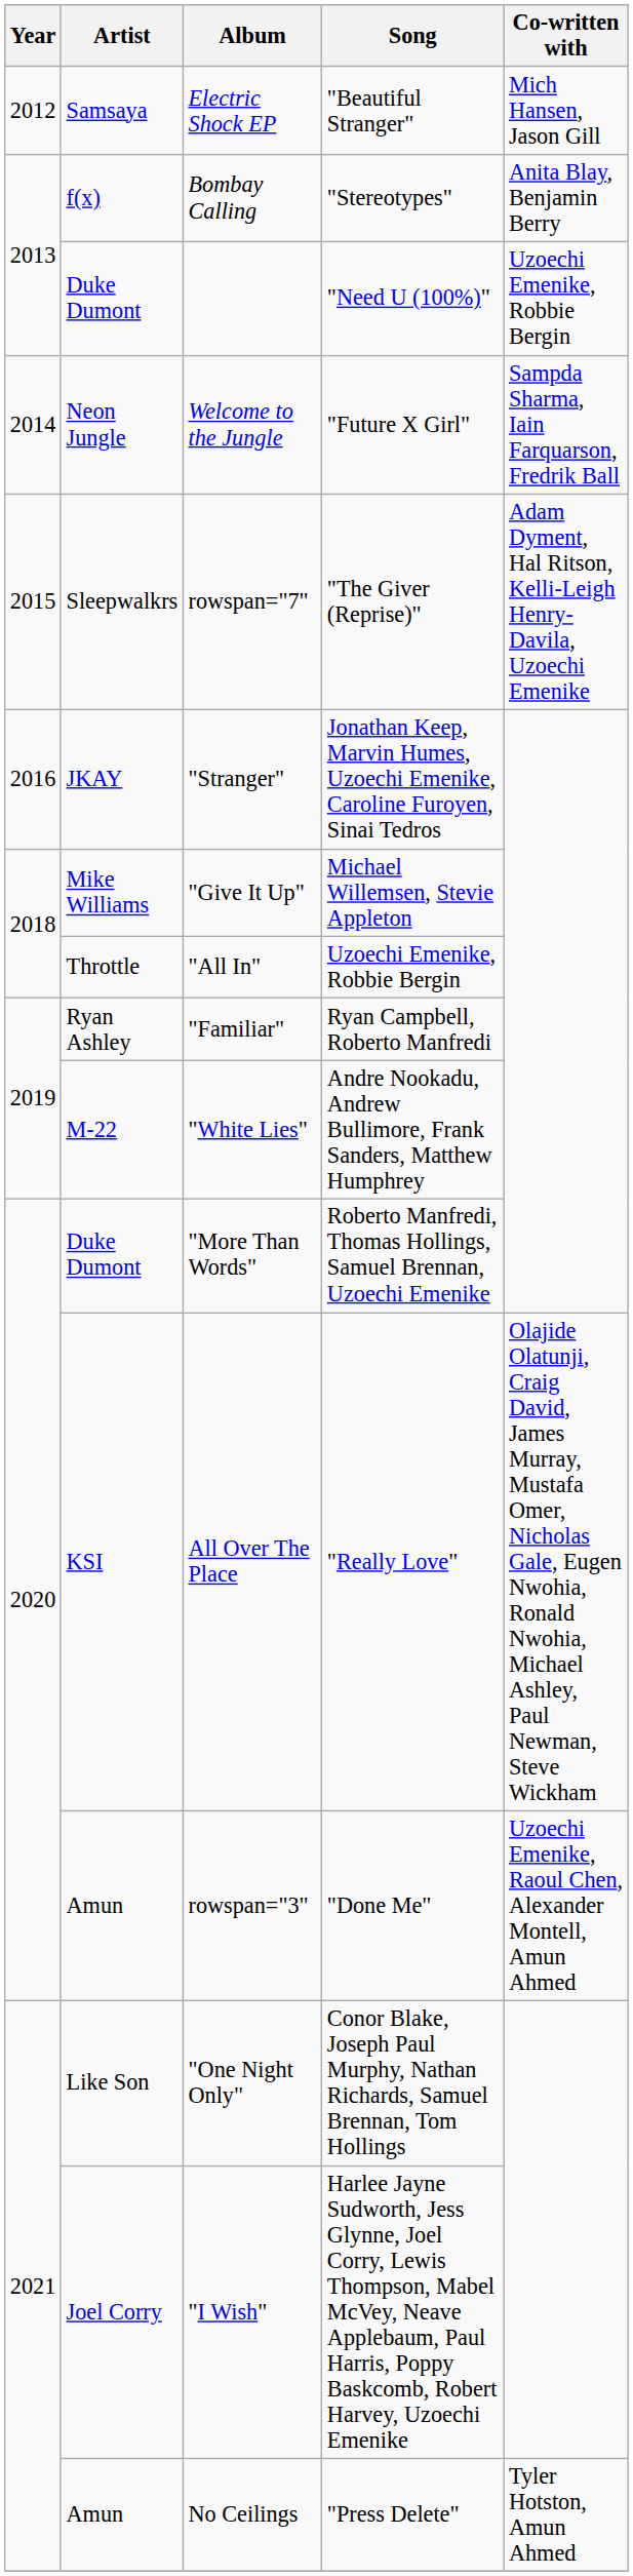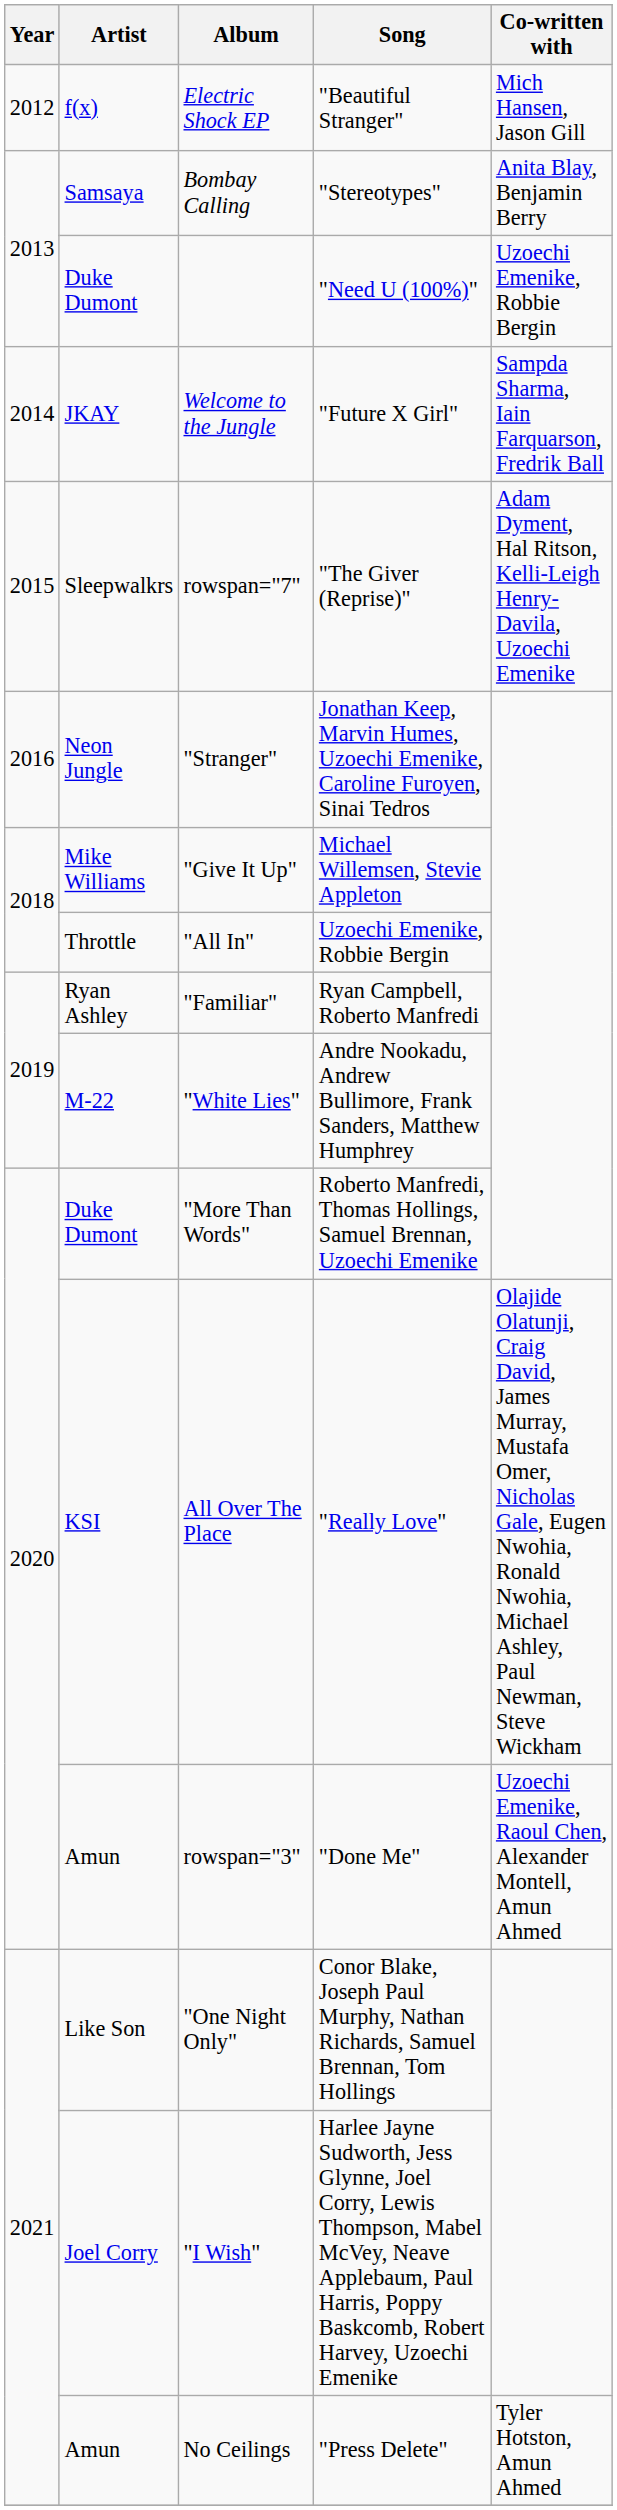Electric Shock EP | Artist: Samsaya -> f(x)
Bombay Calling | Artist: f(x) -> Samsaya
Welcome to the Jungle | Artist: Neon Jungle -> JKAY
"Stranger" | Artist: JKAY -> Neon Jungle
